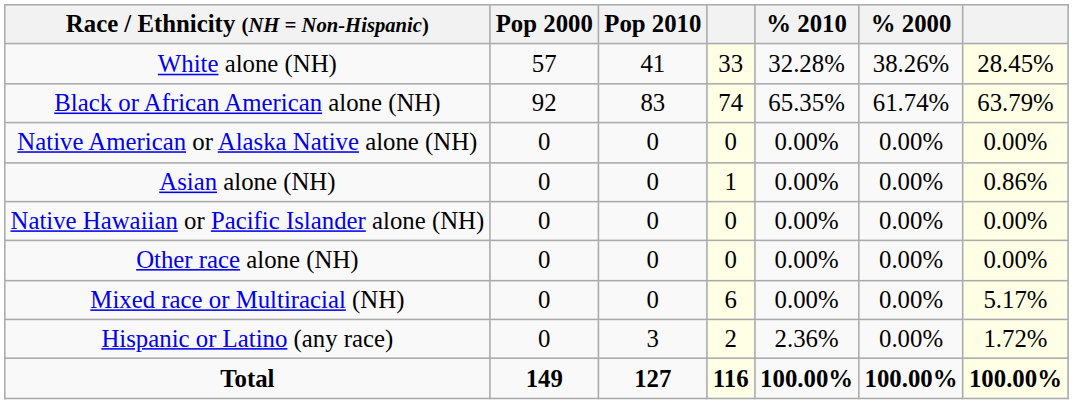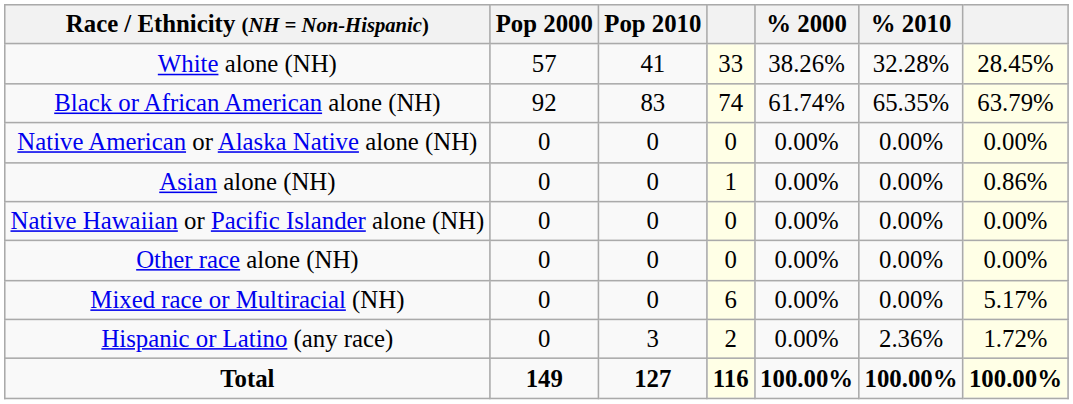columns swapped: % 2000 <-> % 2010
